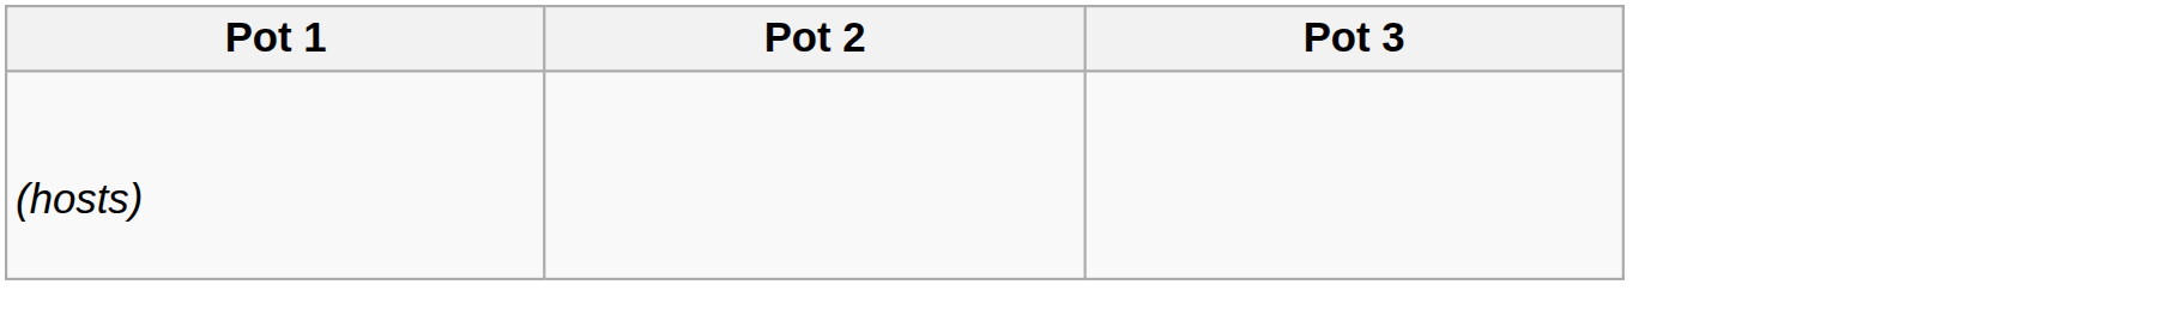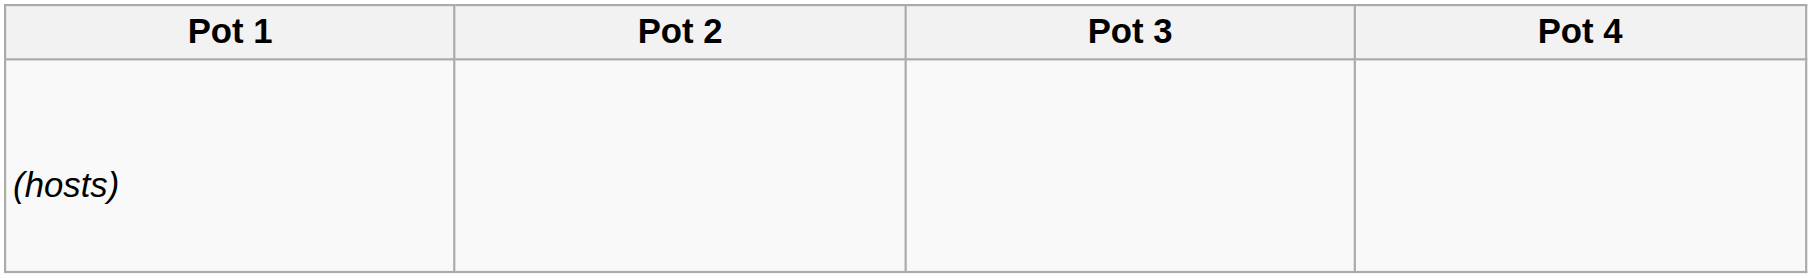+ column: Pot 4
